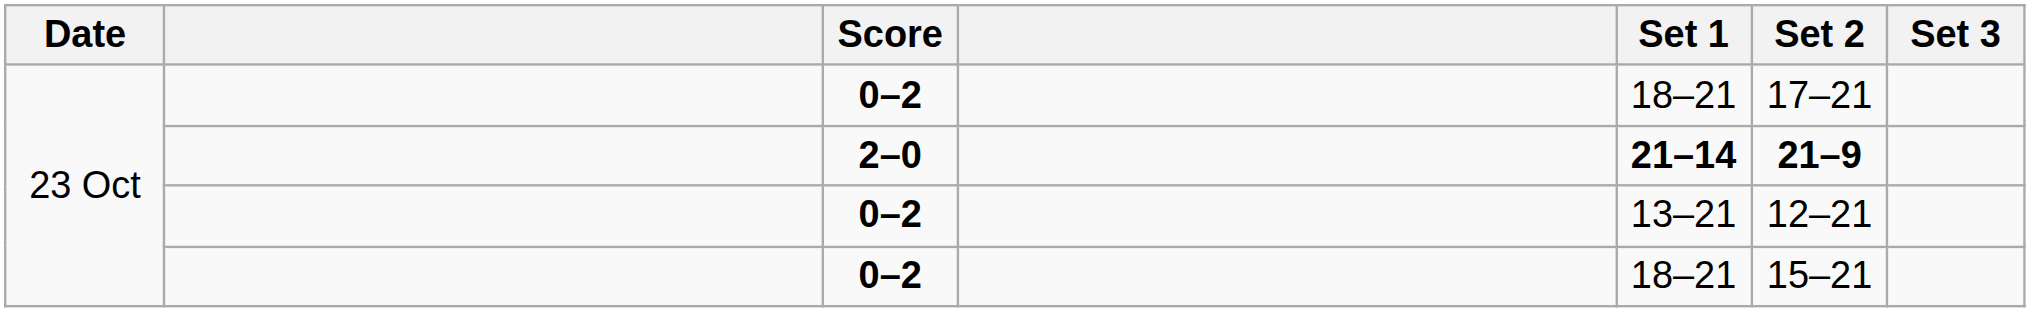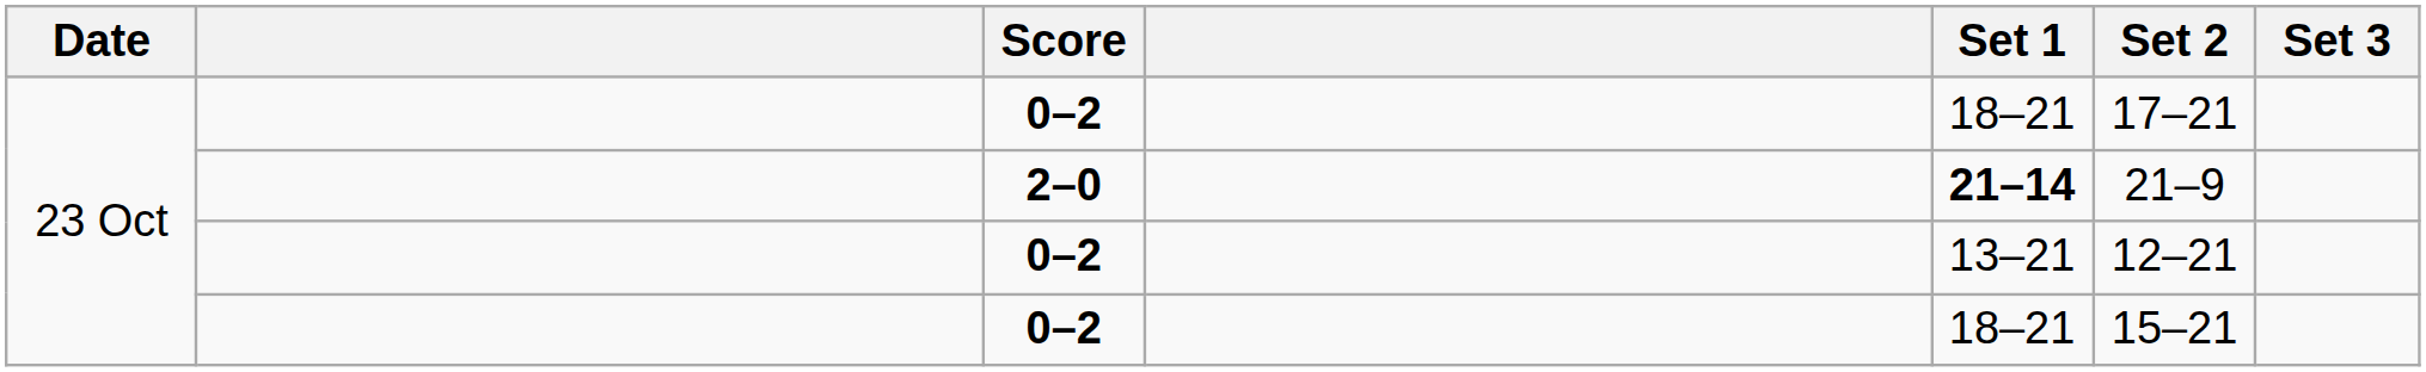2–0 | Set 2: bold -> normal
